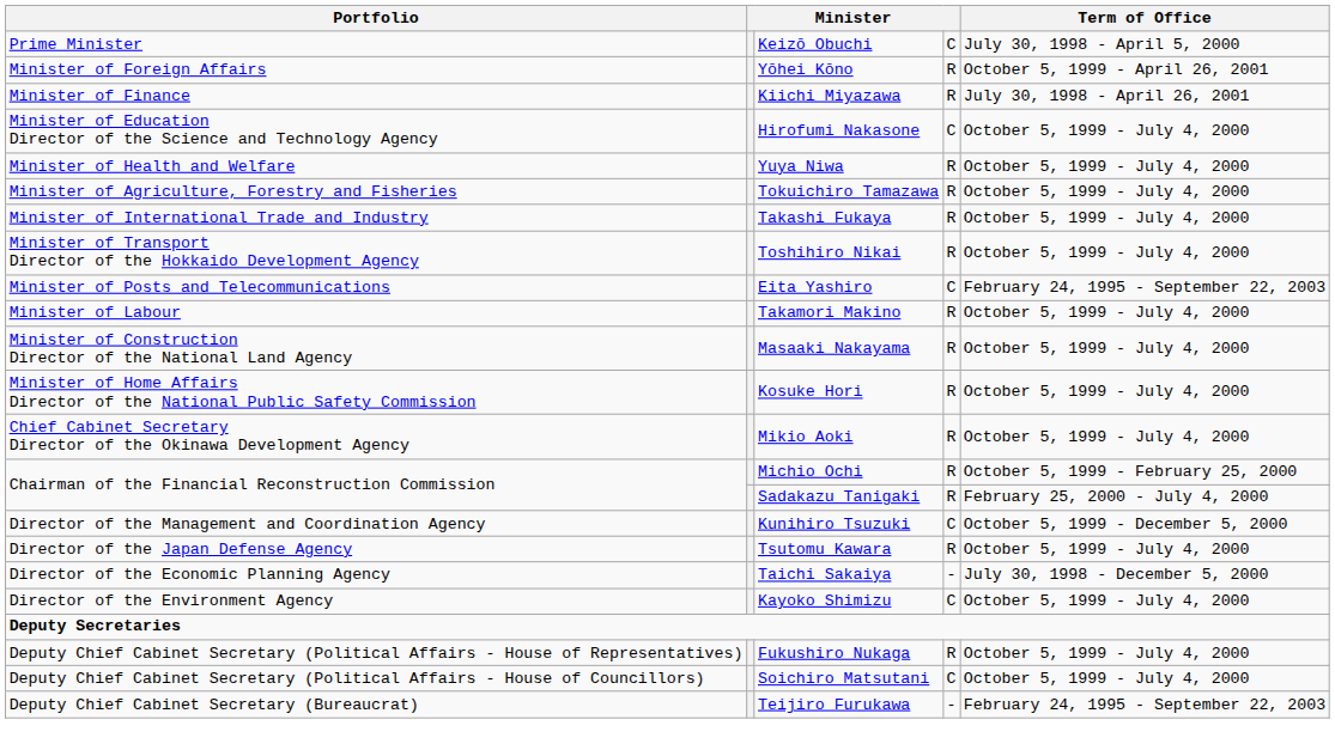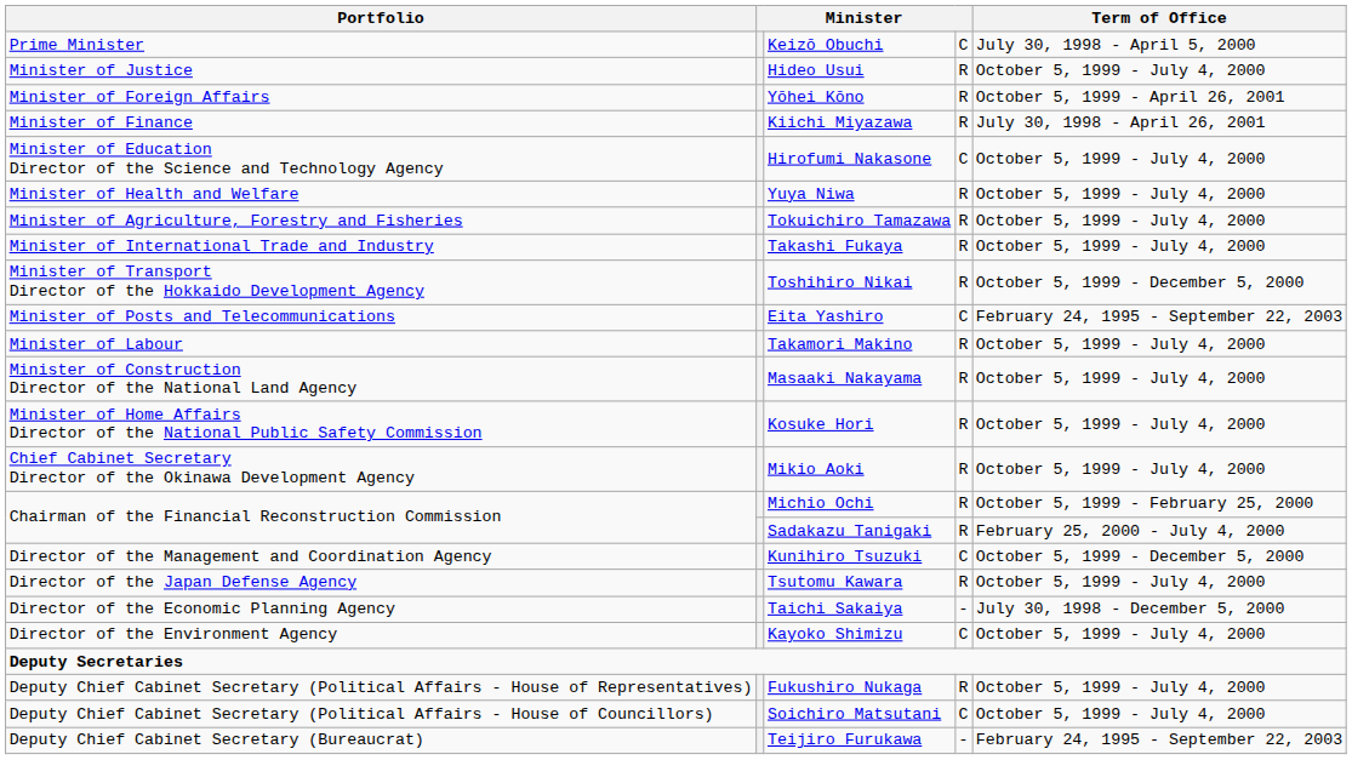+ row: Minister of Justice | Hideo Usui | R | October 5, 1999 - July 4, 2000
Toshihiro Nikai | Term of Office: October 5, 1999 - July 4, 2000 -> October 5, 1999 - December 5, 2000
